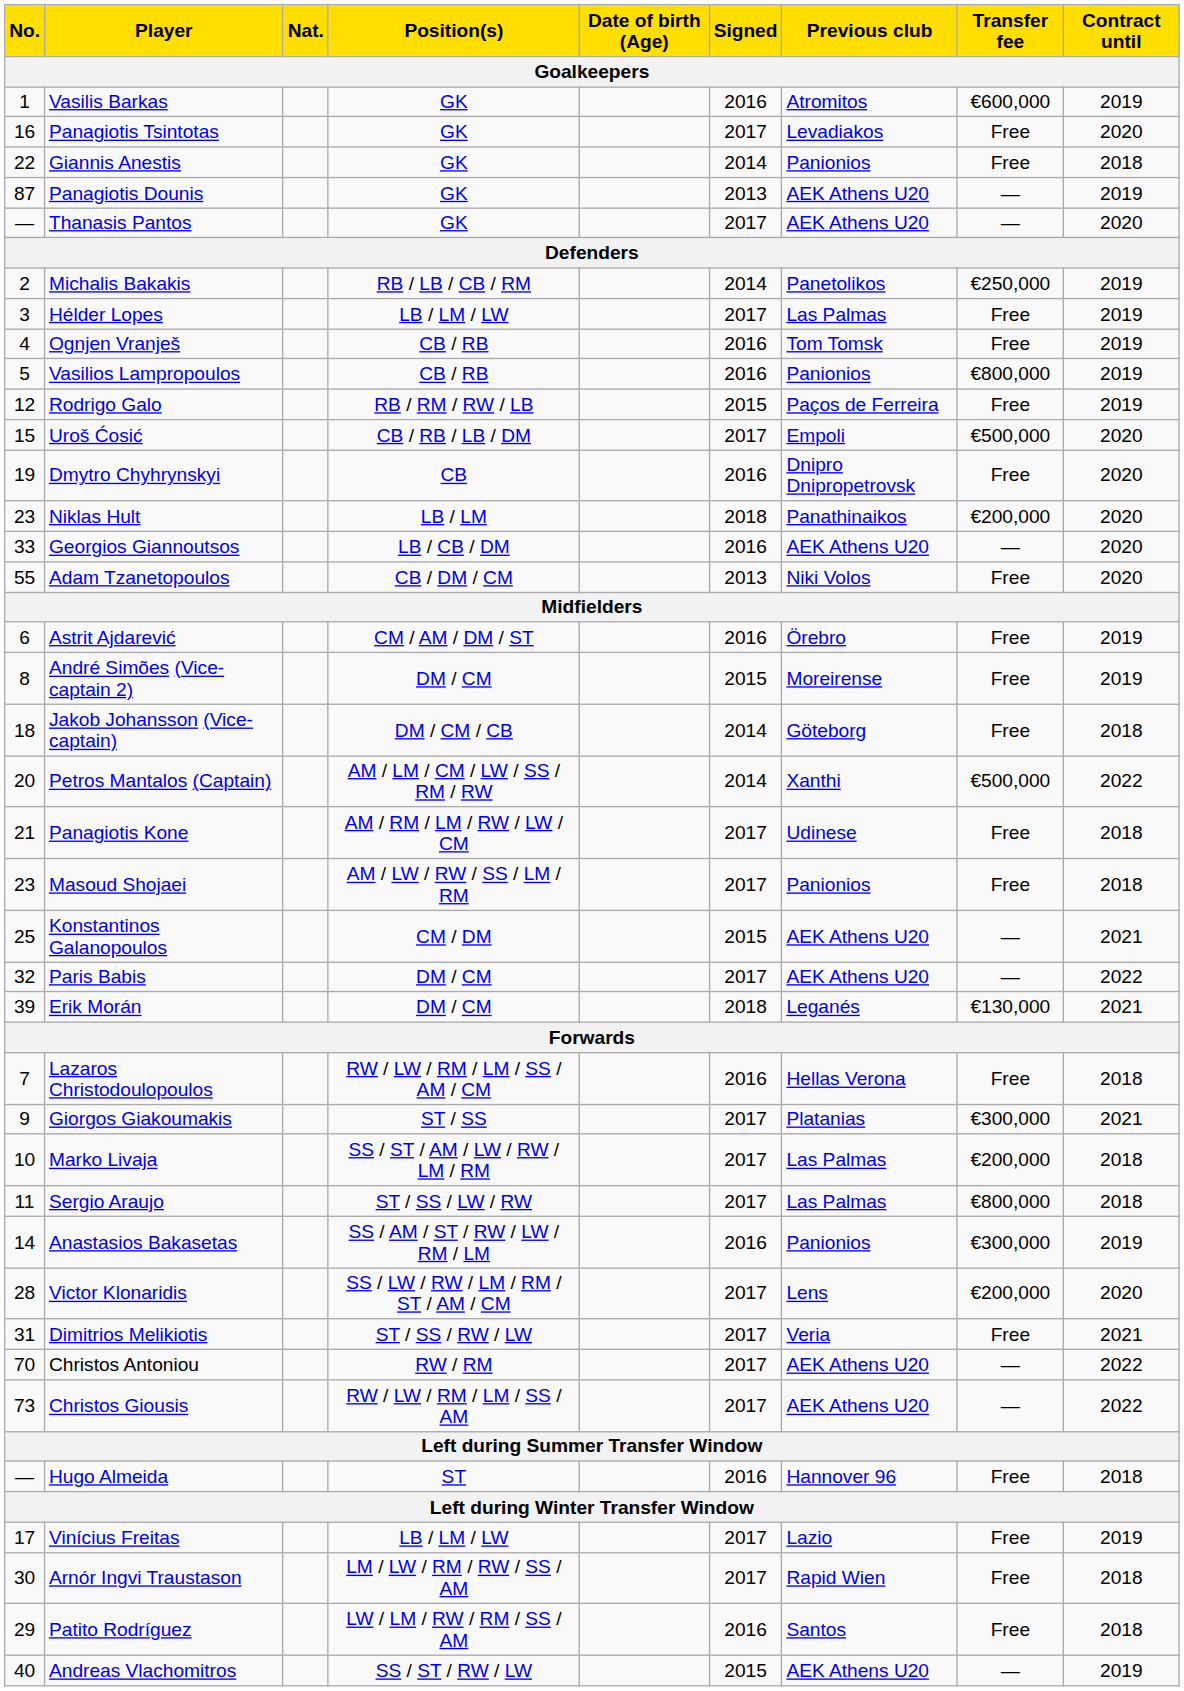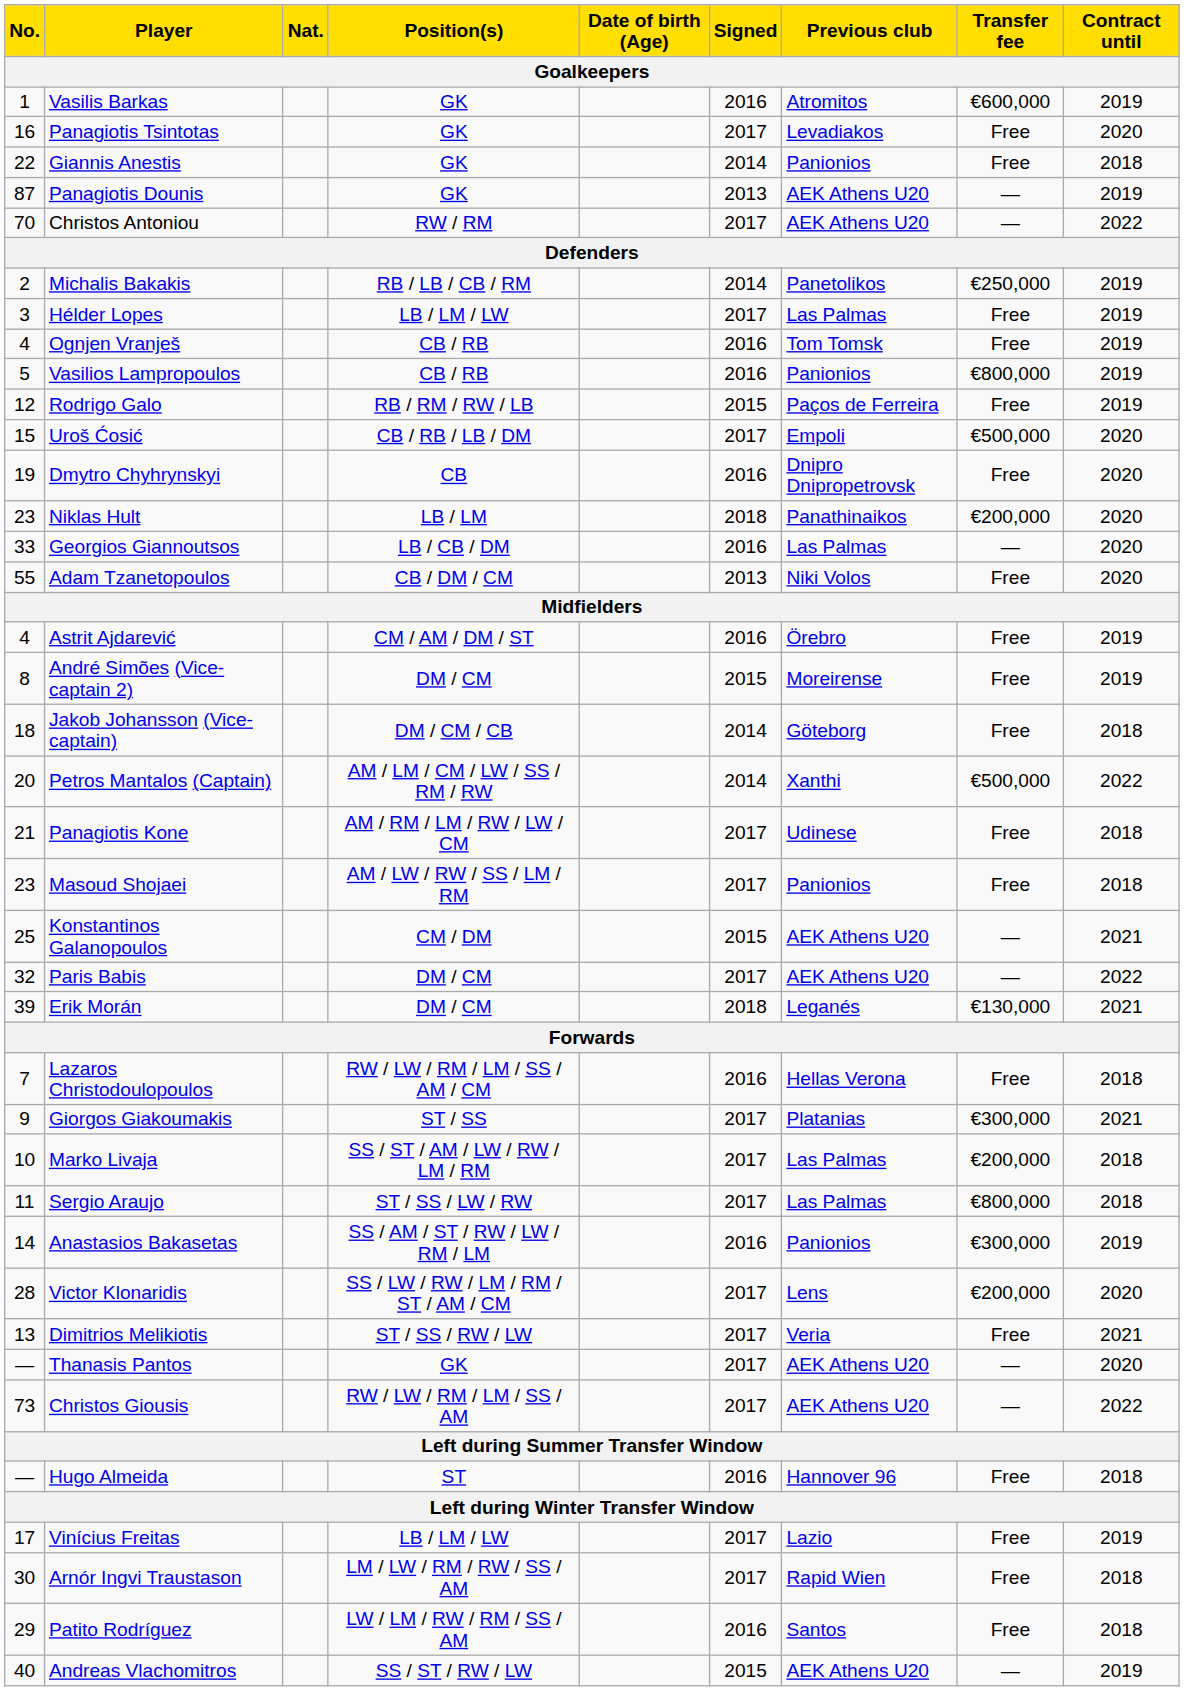rows swapped: Thanasis Pantos <-> Christos Antoniou
Georgios Giannoutsos | Previous club: AEK Athens U20 -> Las Palmas
Astrit Ajdarević | No.: 6 -> 4
Dimitrios Melikiotis | No.: 31 -> 13
